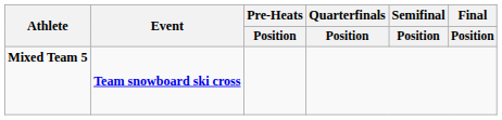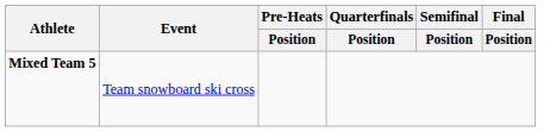Mixed Team 5 | Event: bold -> normal
